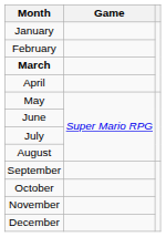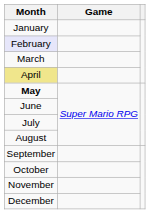February | Month: no background -> lavender background
March | Month: bold -> normal
April | Month: no background -> khaki background
May | Month: normal -> bold
